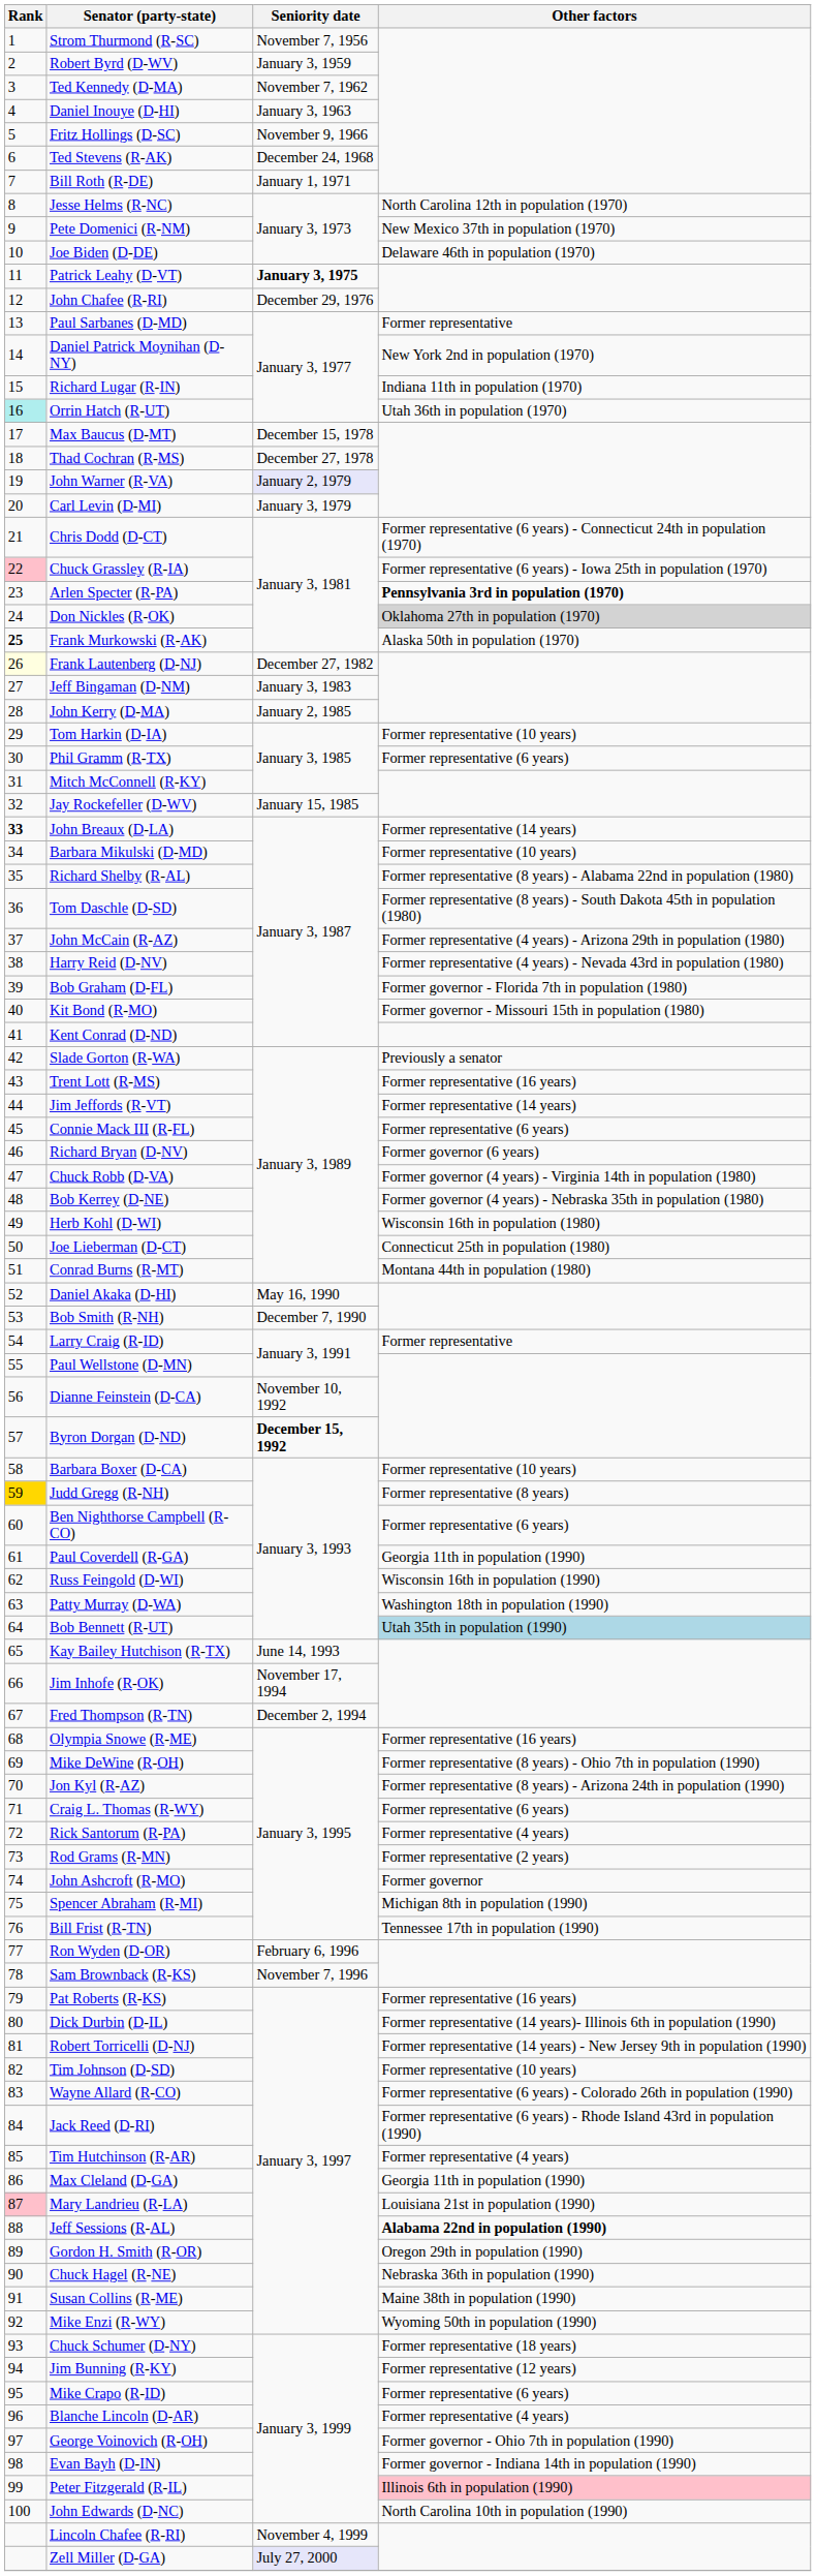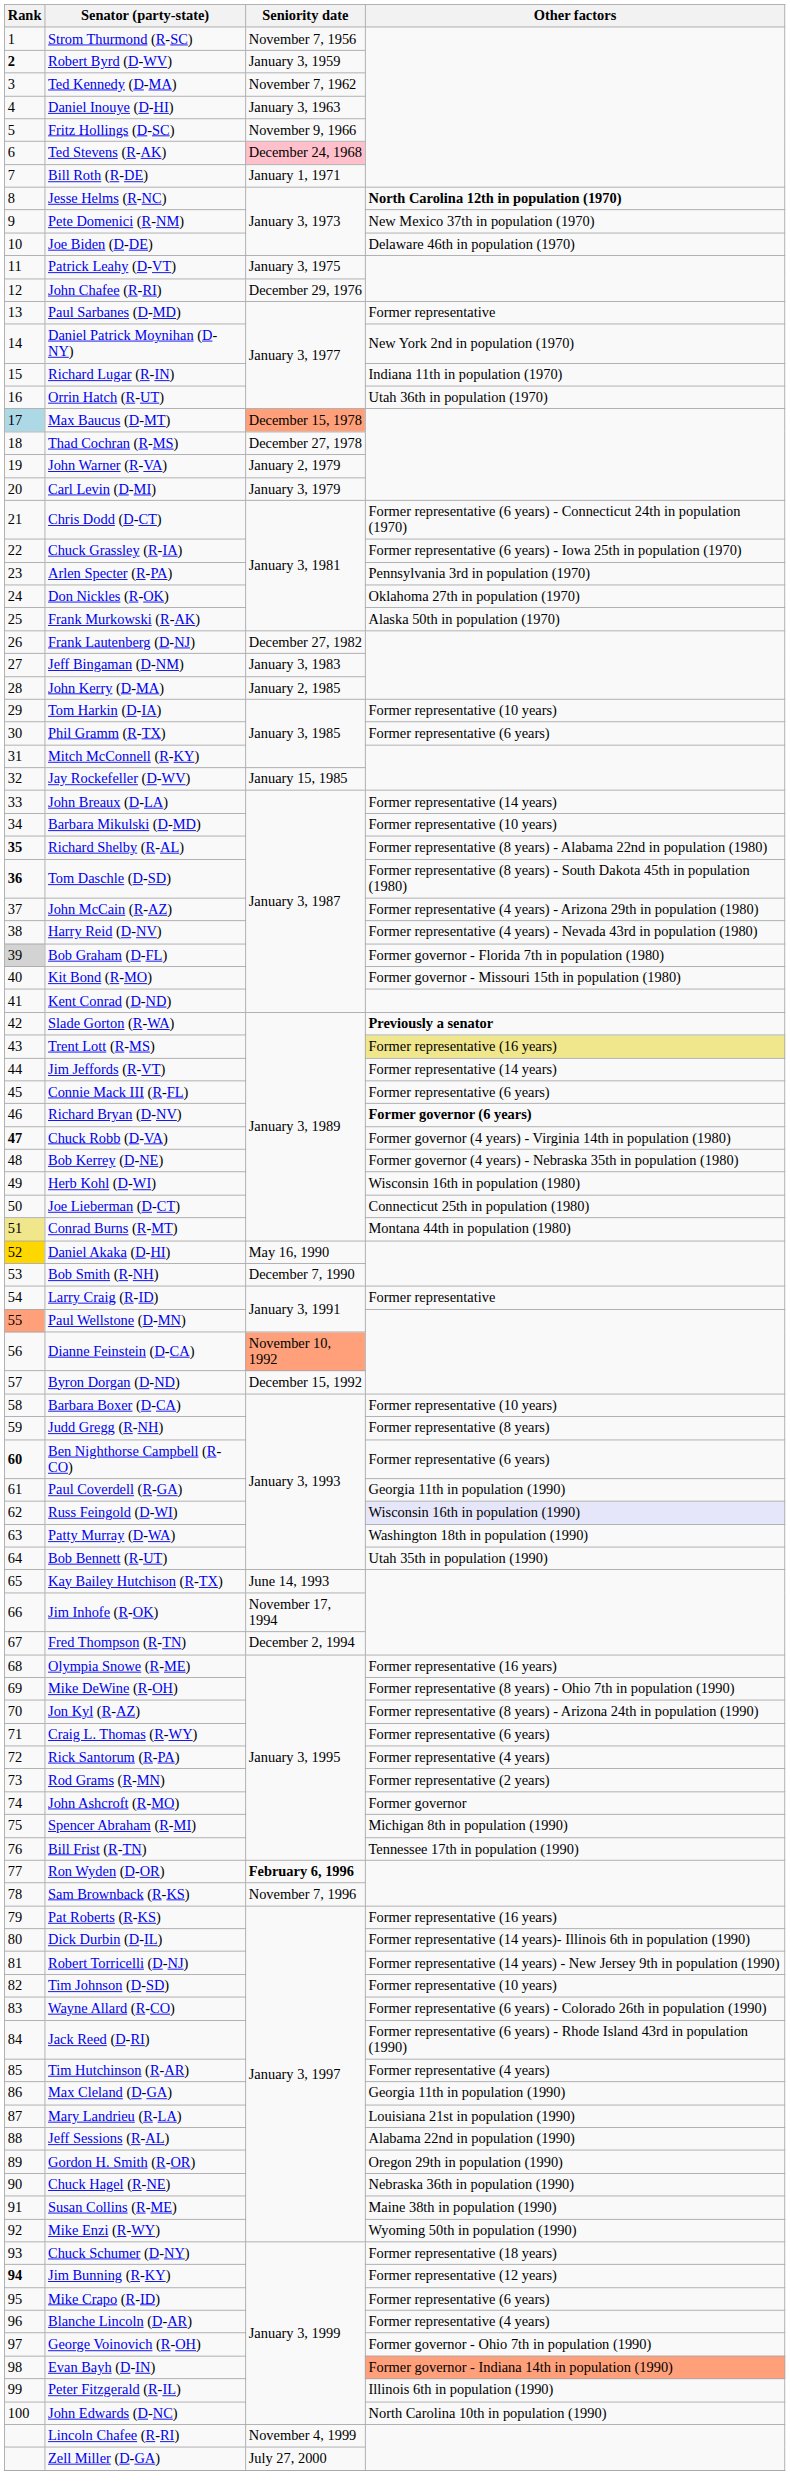Robert Byrd (D-WV) | Rank: normal -> bold
Ted Stevens (R-AK) | Seniority date: no background -> pink background
Jesse Helms (R-NC) | Other factors: normal -> bold
Patrick Leahy (D-VT) | Seniority date: bold -> normal
Orrin Hatch (R-UT) | Rank: paleturquoise background -> no background
Max Baucus (D-MT) | Rank: no background -> lightblue background
Max Baucus (D-MT) | Seniority date: no background -> lightsalmon background
John Warner (R-VA) | Seniority date: lavender background -> no background
Chuck Grassley (R-IA) | Rank: pink background -> no background
Arlen Specter (R-PA) | Other factors: bold -> normal
Don Nickles (R-OK) | Other factors: lightgrey background -> no background
Frank Murkowski (R-AK) | Rank: bold -> normal
Frank Lautenberg (D-NJ) | Rank: lightyellow background -> no background
John Breaux (D-LA) | Rank: bold -> normal
Richard Shelby (R-AL) | Rank: normal -> bold
Tom Daschle (D-SD) | Rank: normal -> bold
Bob Graham (D-FL) | Rank: no background -> lightgrey background
Slade Gorton (R-WA) | Other factors: normal -> bold
Trent Lott (R-MS) | Other factors: no background -> khaki background
Richard Bryan (D-NV) | Other factors: normal -> bold
Chuck Robb (D-VA) | Rank: normal -> bold
Conrad Burns (R-MT) | Rank: no background -> khaki background
Daniel Akaka (D-HI) | Rank: no background -> gold background
Paul Wellstone (D-MN) | Rank: no background -> lightsalmon background
Dianne Feinstein (D-CA) | Seniority date: no background -> lightsalmon background
Byron Dorgan (D-ND) | Seniority date: bold -> normal
Judd Gregg (R-NH) | Rank: gold background -> no background
Ben Nighthorse Campbell (R-CO) | Rank: normal -> bold
Russ Feingold (D-WI) | Other factors: no background -> lavender background
Bob Bennett (R-UT) | Other factors: lightblue background -> no background
Ron Wyden (D-OR) | Seniority date: normal -> bold
Mary Landrieu (R-LA) | Rank: pink background -> no background
Jeff Sessions (R-AL) | Other factors: bold -> normal
Jim Bunning (R-KY) | Rank: normal -> bold
Evan Bayh (D-IN) | Other factors: no background -> lightsalmon background
Peter Fitzgerald (R-IL) | Other factors: pink background -> no background
Zell Miller (D-GA) | Seniority date: lavender background -> no background
